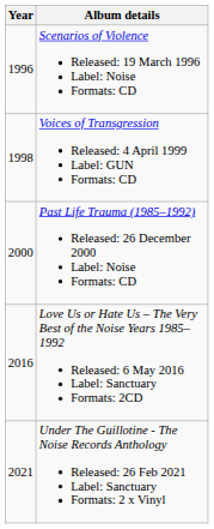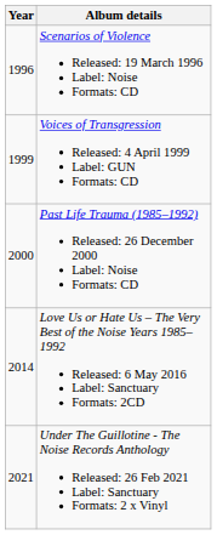row 3 | Year: 1998 -> 1999
row 5 | Year: 2016 -> 2014
